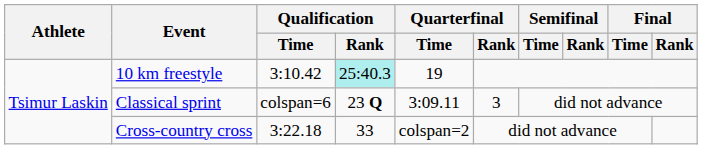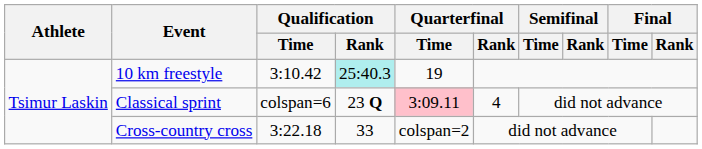Classical sprint | Quarterfinal / Time: no background -> pink background
Classical sprint | Quarterfinal / Rank: 3 -> 4
